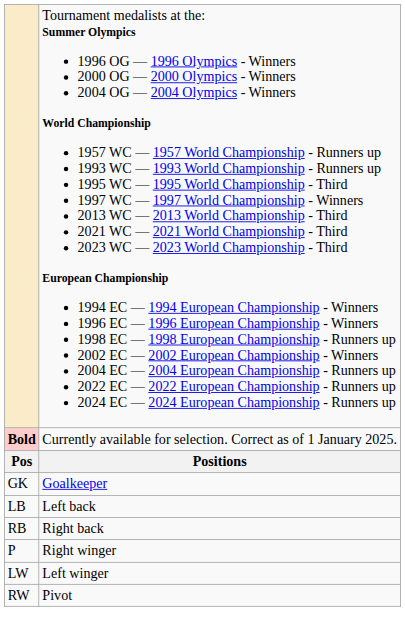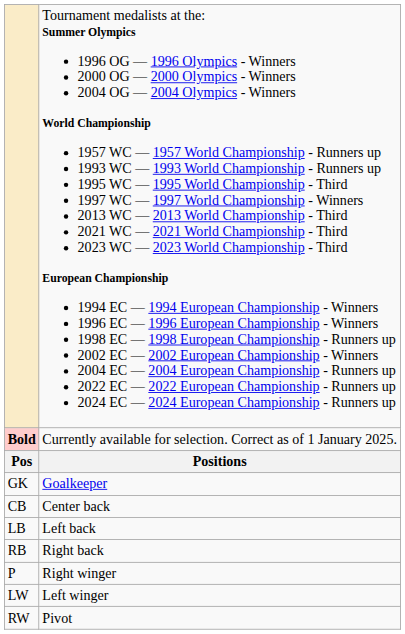+ row: CB | Center back
